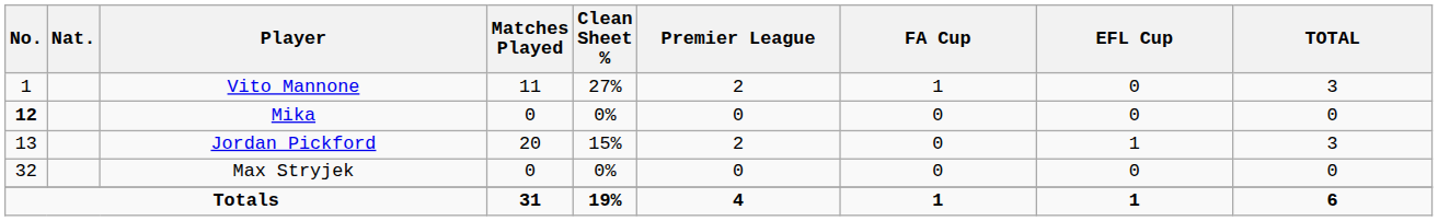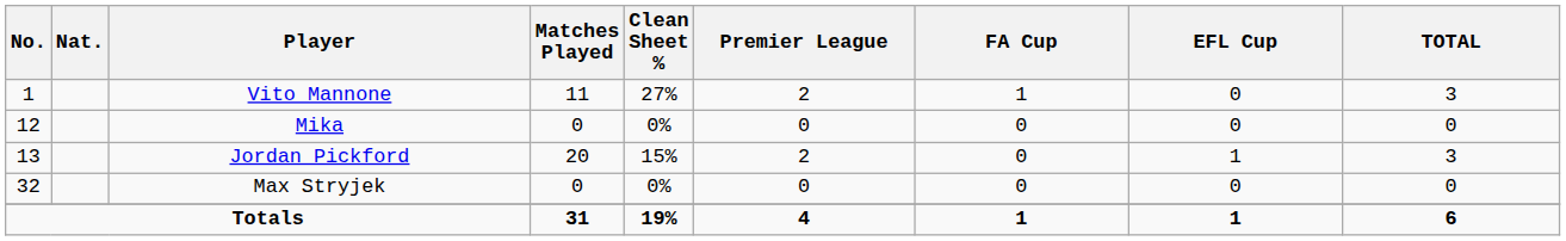Mika | No.: bold -> normal
